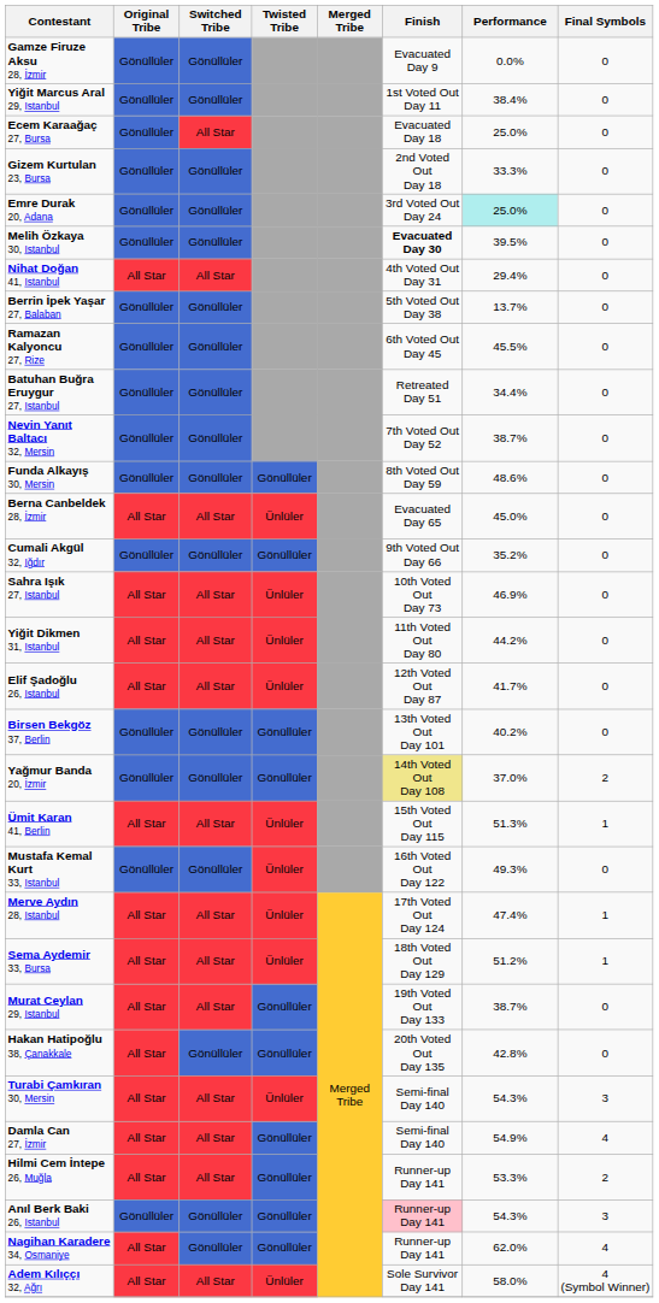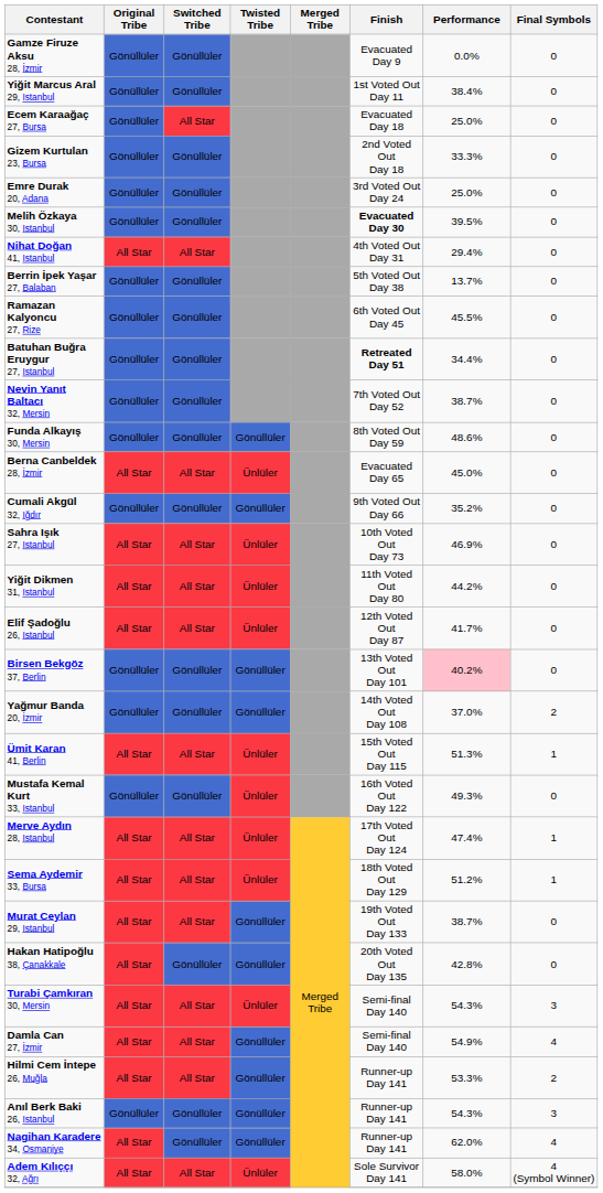Emre Durak 20, Adana | Performance: paleturquoise background -> no background
Batuhan Buğra Eruygur 27, Istanbul | Finish: normal -> bold
Birsen Bekgöz 37, Berlin | Performance: no background -> pink background
Yağmur Banda 20, İzmir | Finish: khaki background -> no background
Anıl Berk Baki 26, Istanbul | Finish: pink background -> no background
